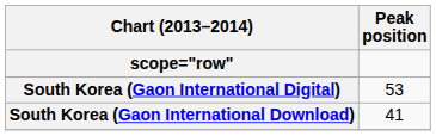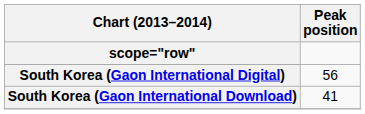South Korea (Gaon International Digital) | Peak position: 53 -> 56
